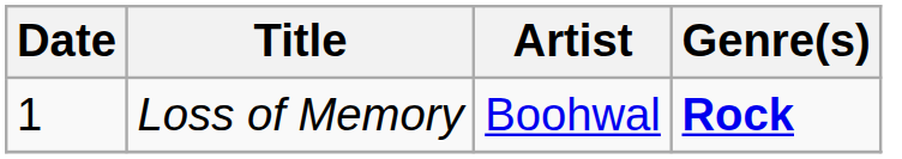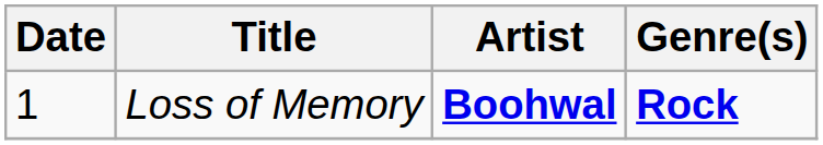Loss of Memory | Artist: normal -> bold
